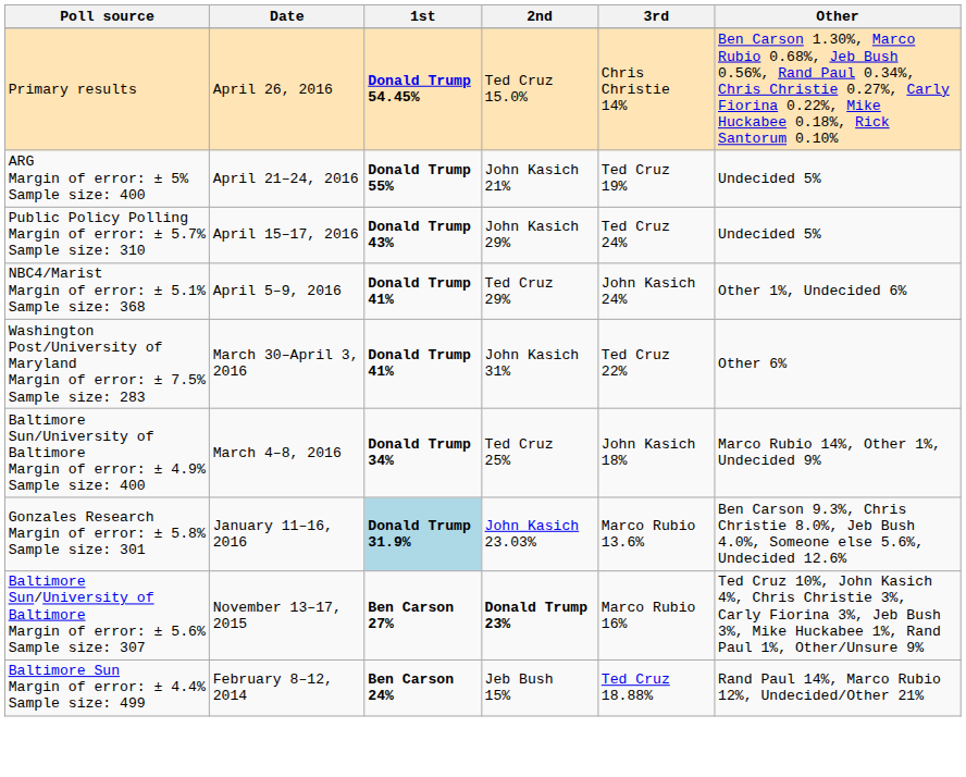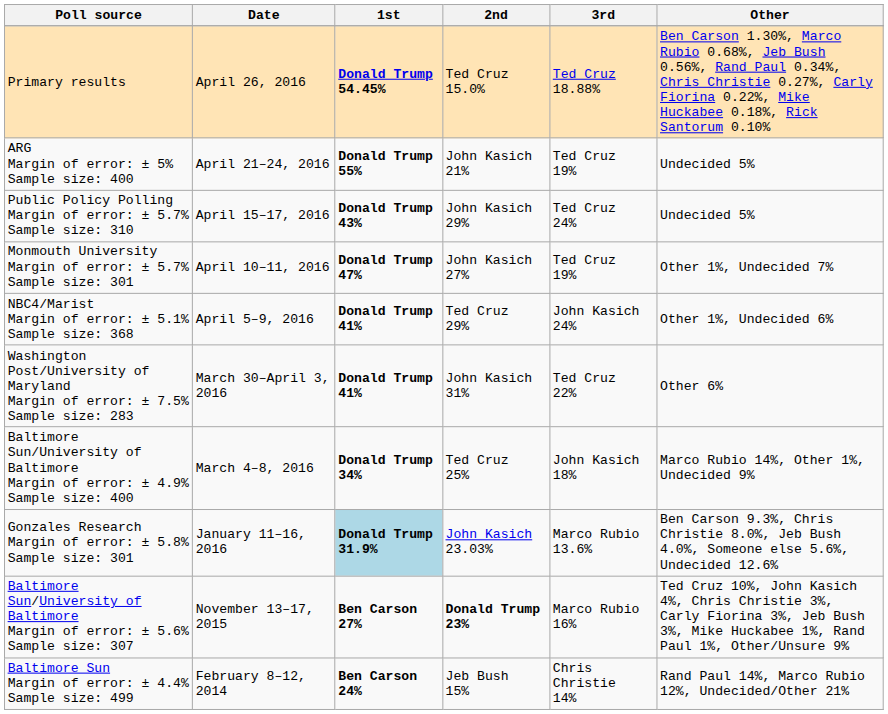Primary results | 3rd: Chris Christie 14% -> Ted Cruz 18.88%
+ row: Monmouth University Margin of error: ± 5.7% Sample size: 301 | April 10–11, 2016 | Donald Trump 47% | John Kasich 27% | Ted Cruz 19% | Other 1%, Undecided 7%
Baltimore Sun Margin of error: ± 4.4% Sample size: 499 | 3rd: Ted Cruz 18.88% -> Chris Christie 14%
